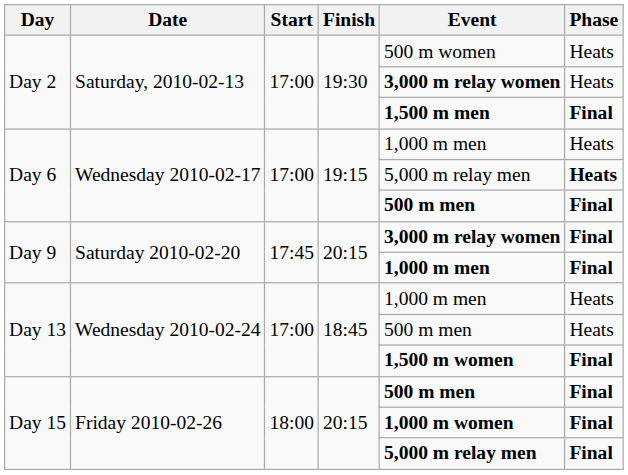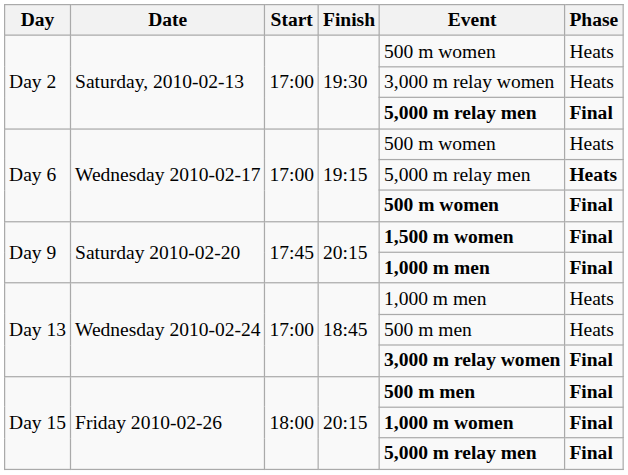row 3 | Event: bold -> normal
row 4 | Event: 1,500 m men -> 5,000 m relay men
row 5 | Event: 1,000 m men -> 500 m women
row 7 | Event: 500 m men -> 500 m women
row 8 | Event: 3,000 m relay women -> 1,500 m women
row 12 | Event: 1,500 m women -> 3,000 m relay women
